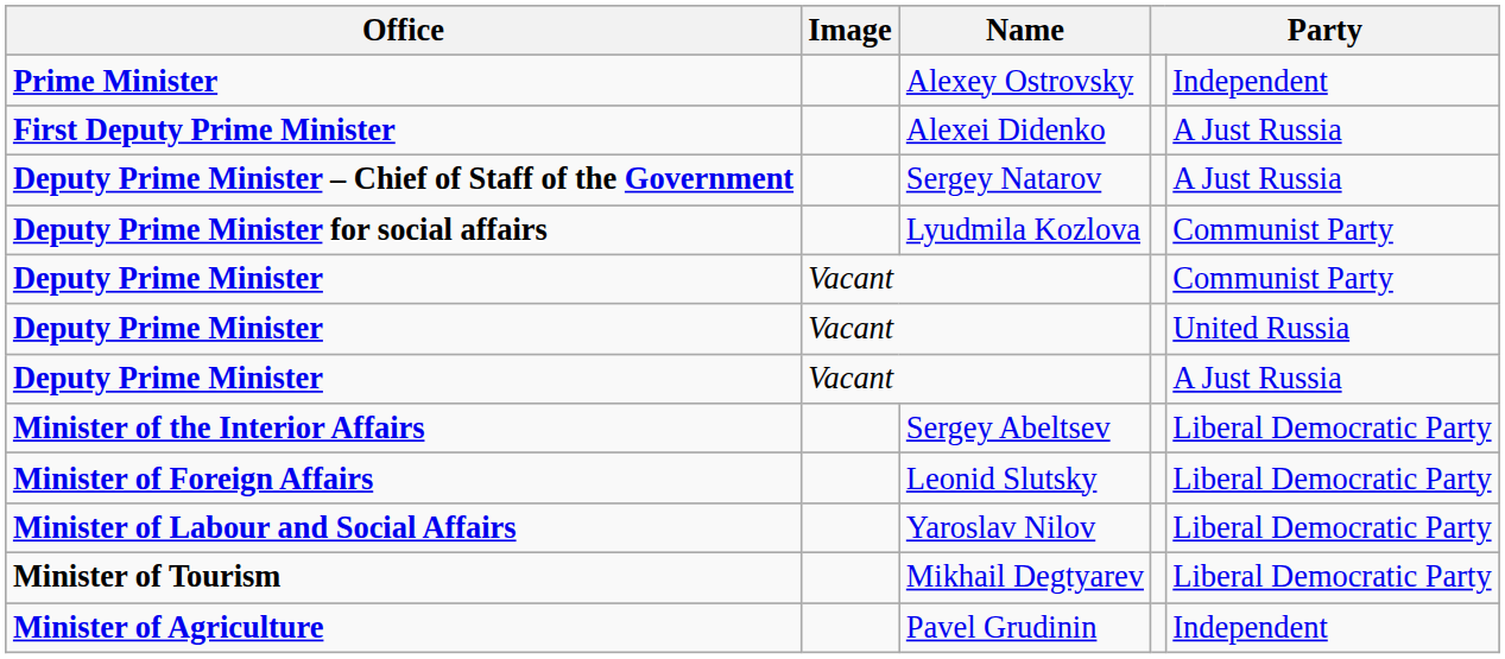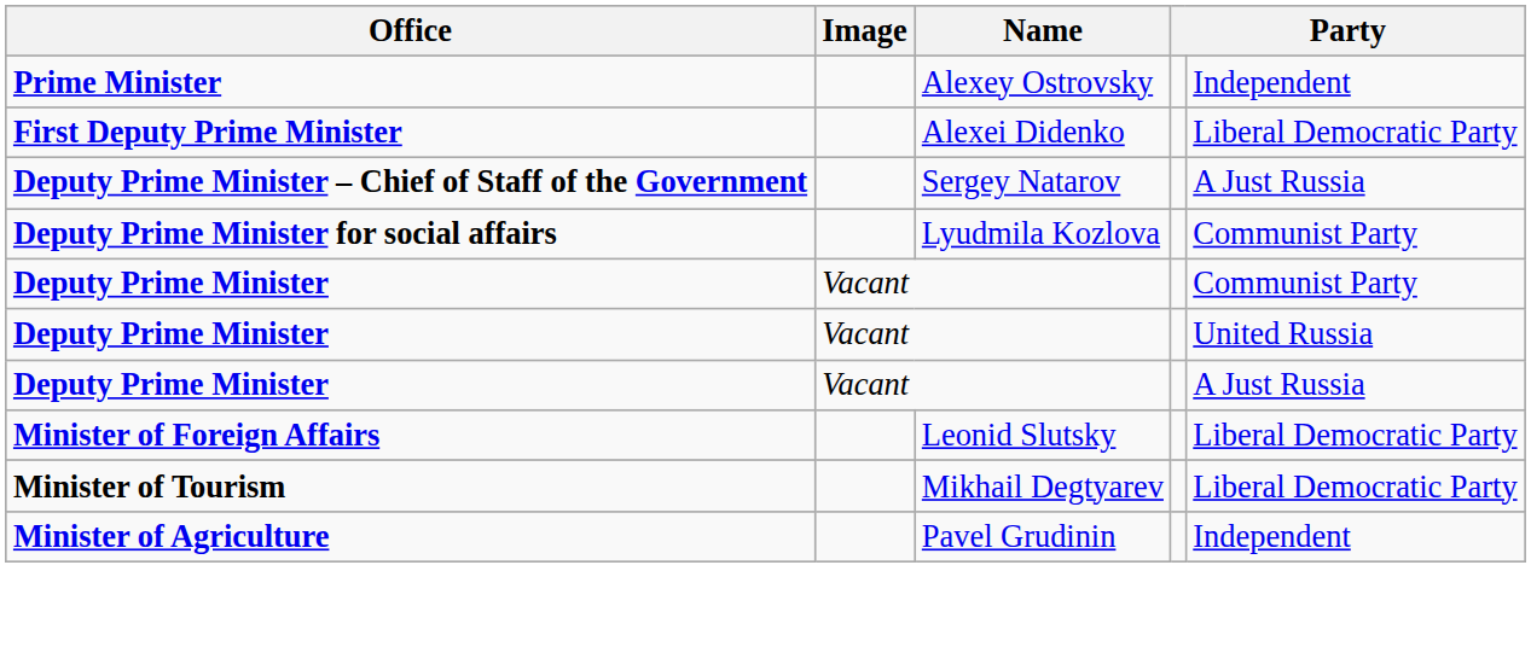First Deputy Prime Minister | column 5: A Just Russia -> Liberal Democratic Party
- row: Minister of the Interior Affairs | Sergey Abeltsev | Liberal Democratic Party
- row: Minister of Labour and Social Affairs | Yaroslav Nilov | Liberal Democratic Party
